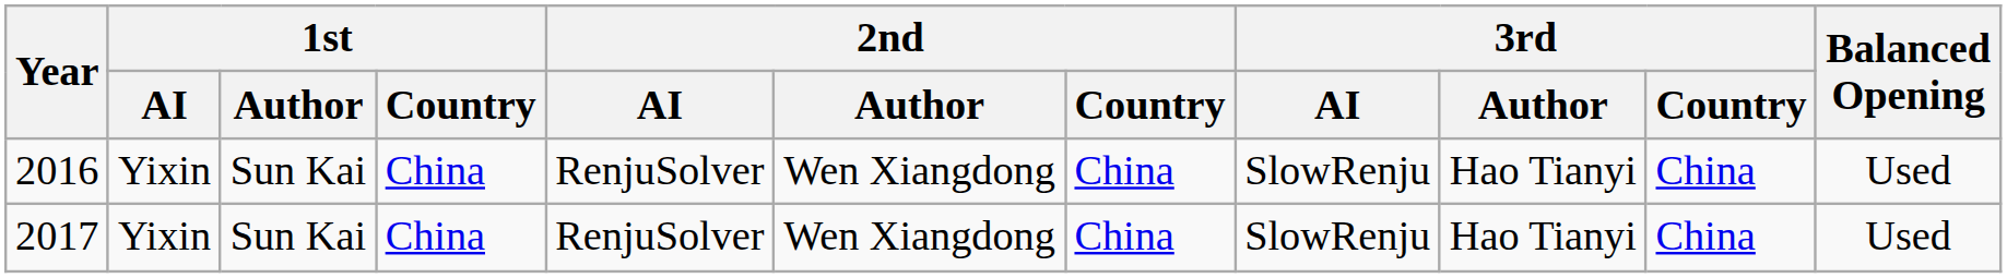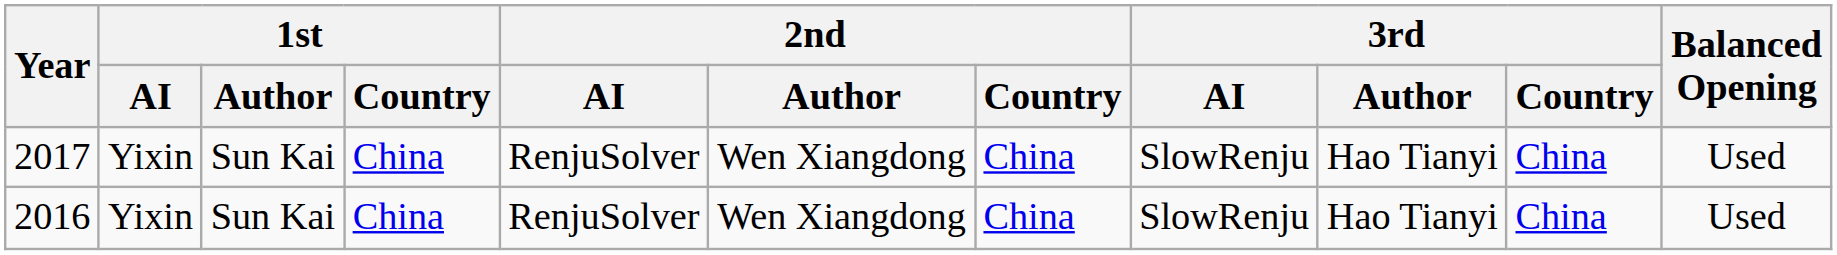rows swapped: 2016 <-> 2017
